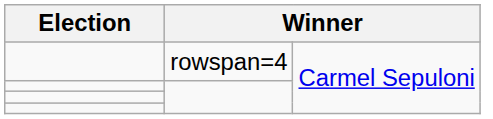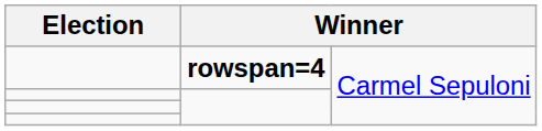rowspan=4 | column 2: normal -> bold
